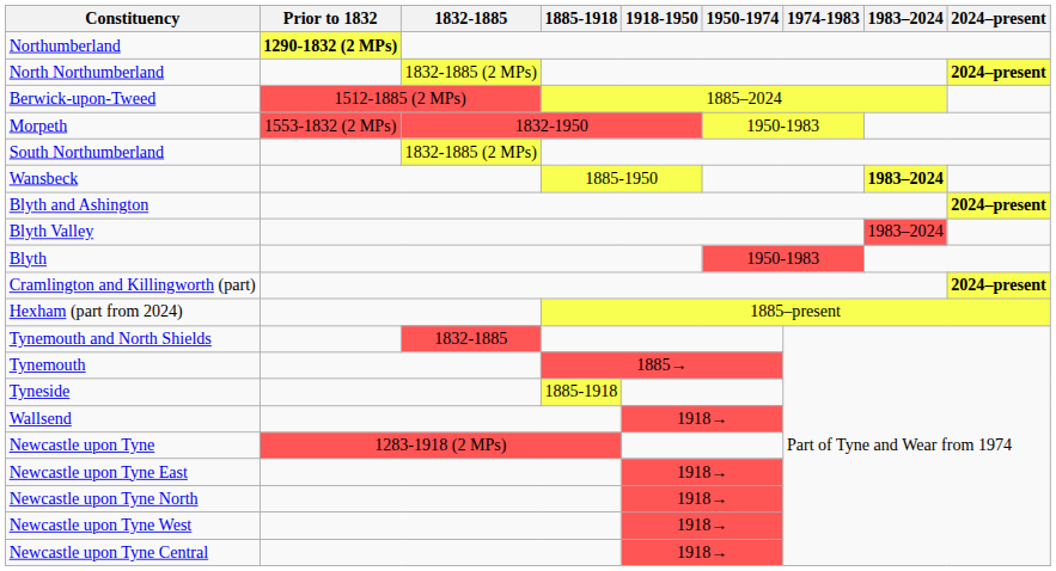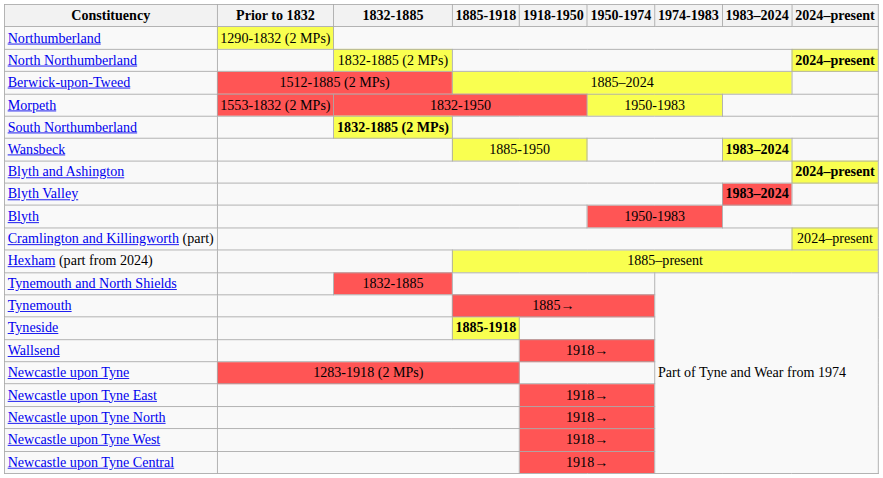Northumberland | Prior to 1832: bold -> normal
South Northumberland | 1832-1885: normal -> bold
Blyth Valley | 1983–2024: normal -> bold
Cramlington and Killingworth (part) | 2024–present: bold -> normal
Tyneside | 1885-1918: normal -> bold
